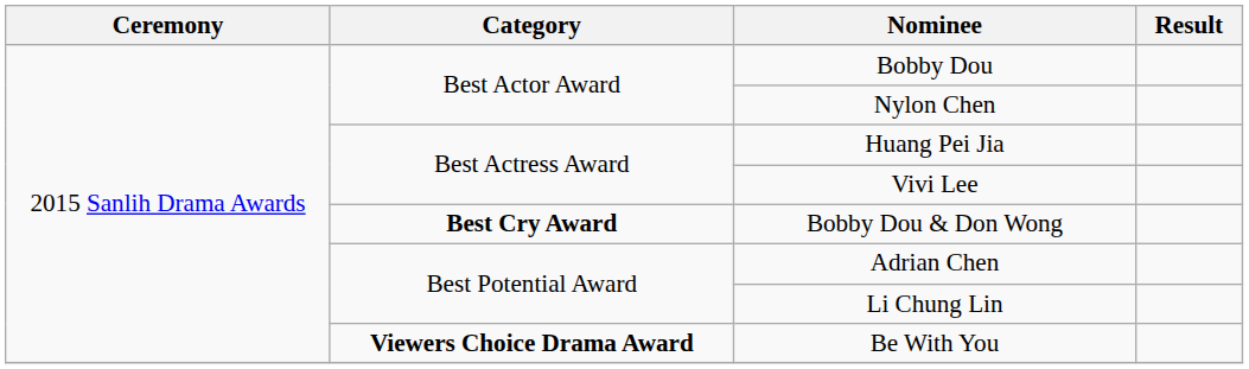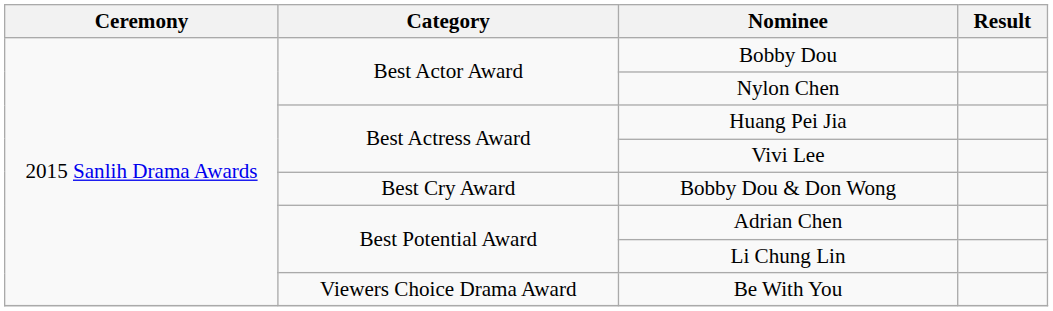Bobby Dou & Don Wong | Category: bold -> normal
Be With You | Category: bold -> normal
